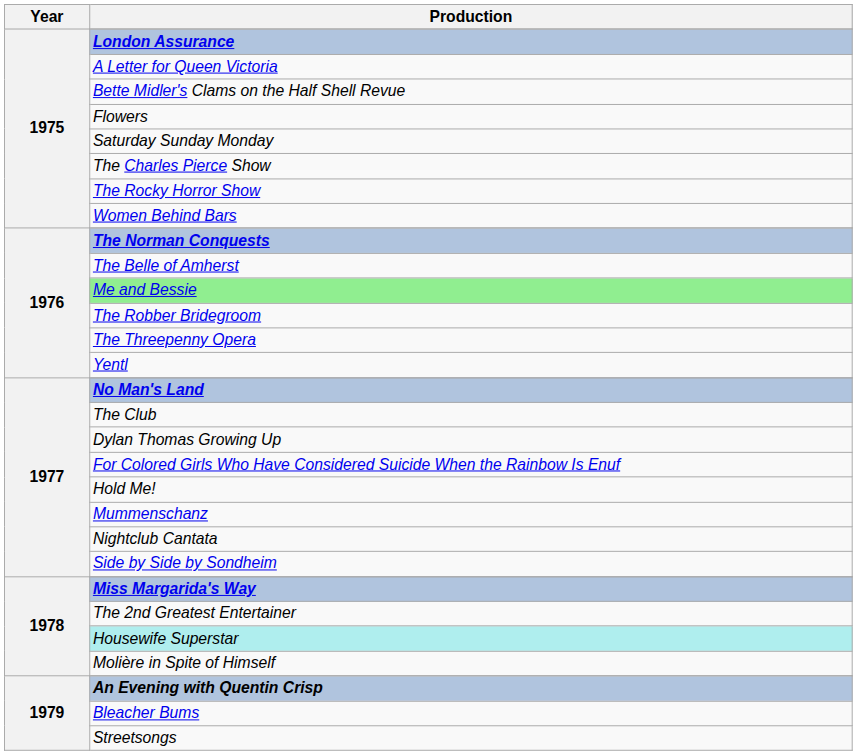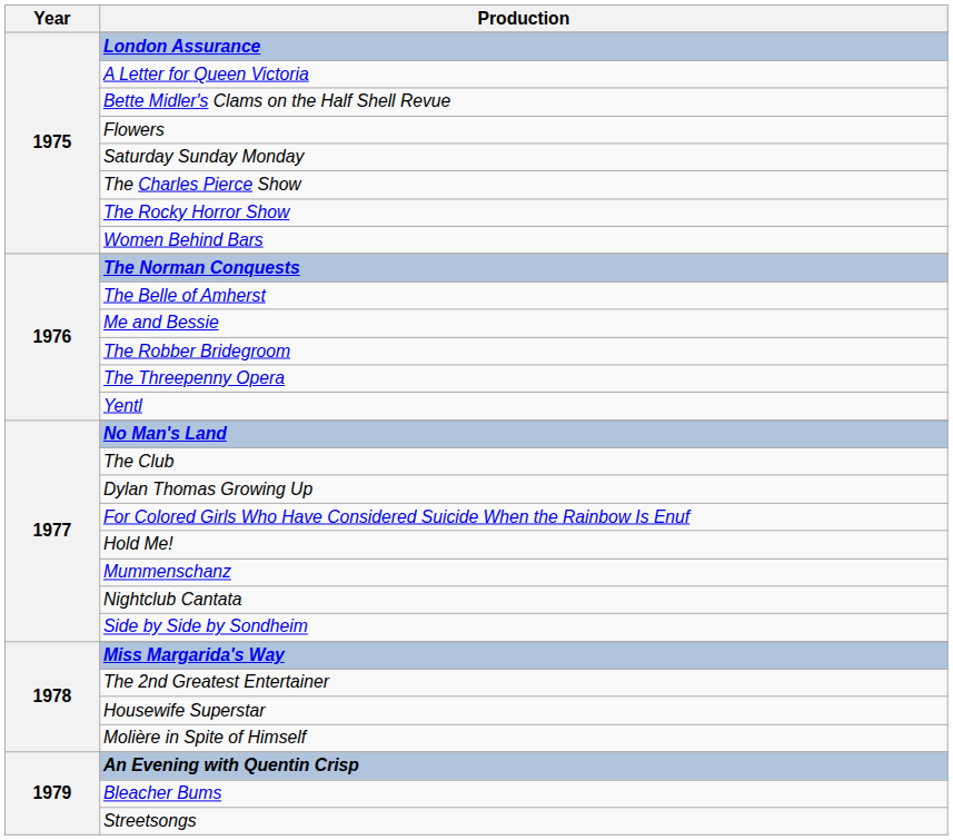Me and Bessie | Production: lightgreen background -> no background
Housewife Superstar | Production: paleturquoise background -> no background
